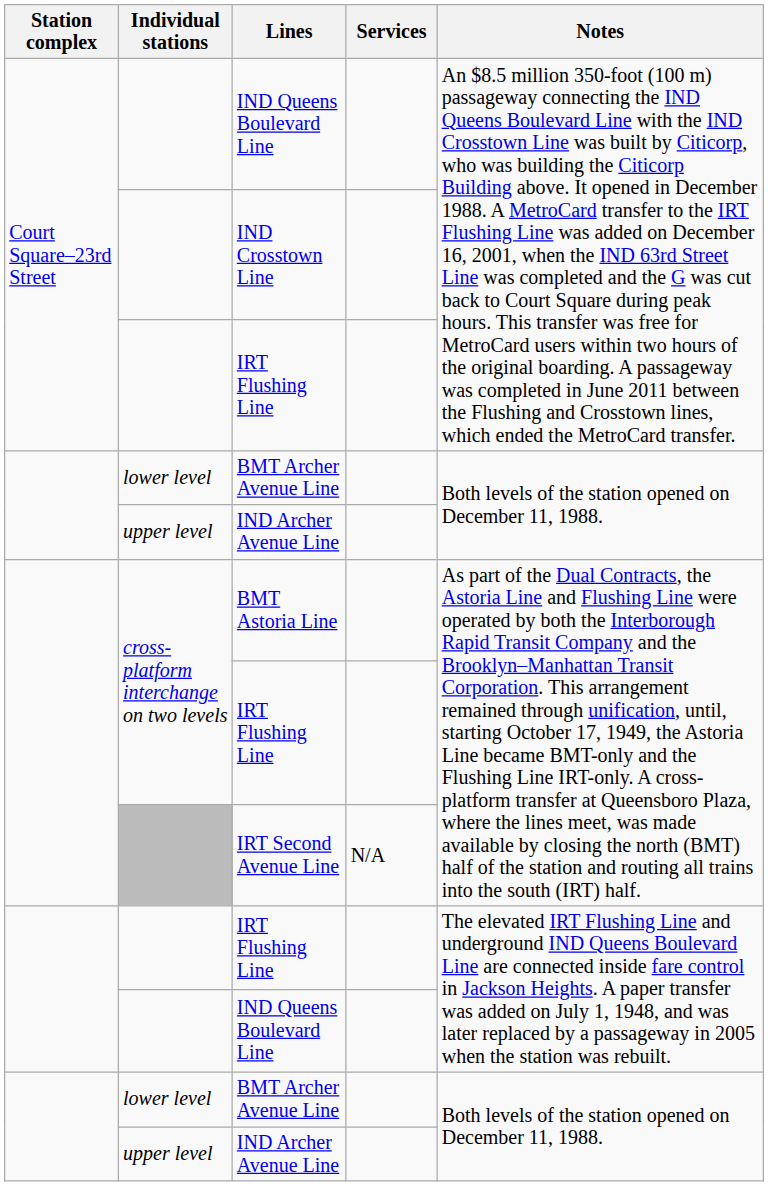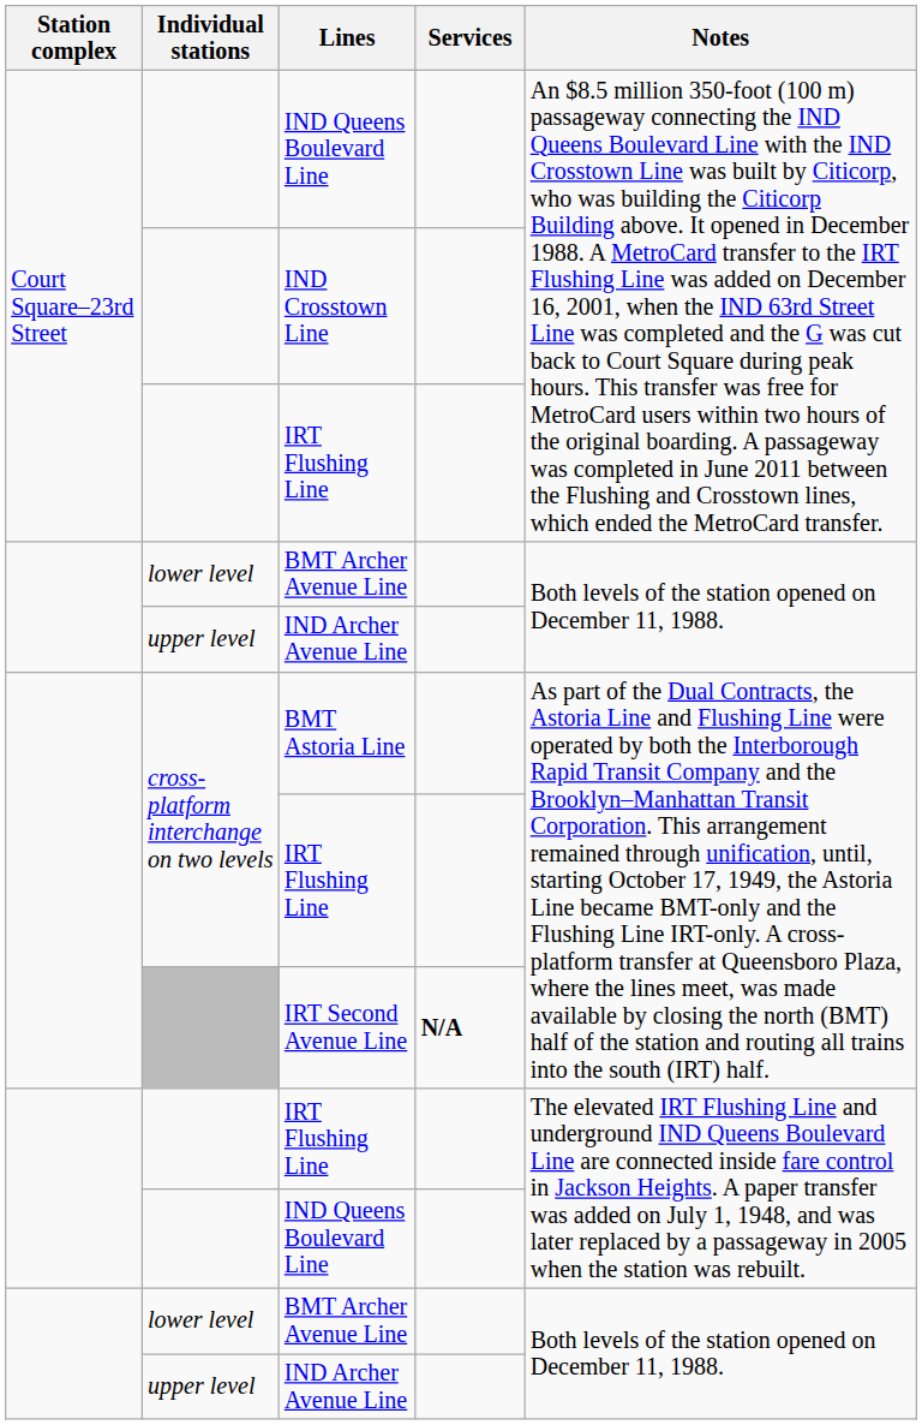IRT Second Avenue Line | Services: normal -> bold
